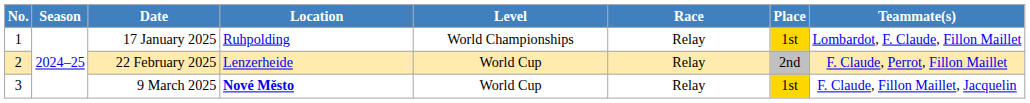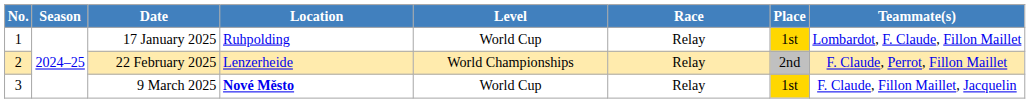17 January 2025 | Level: World Championships -> World Cup
22 February 2025 | Level: World Cup -> World Championships
